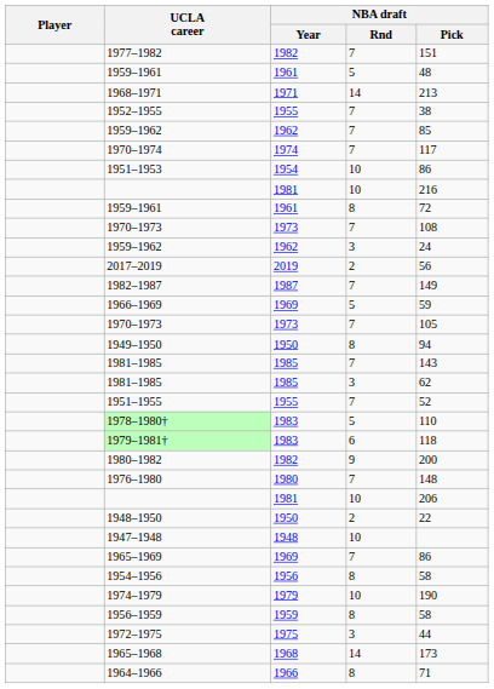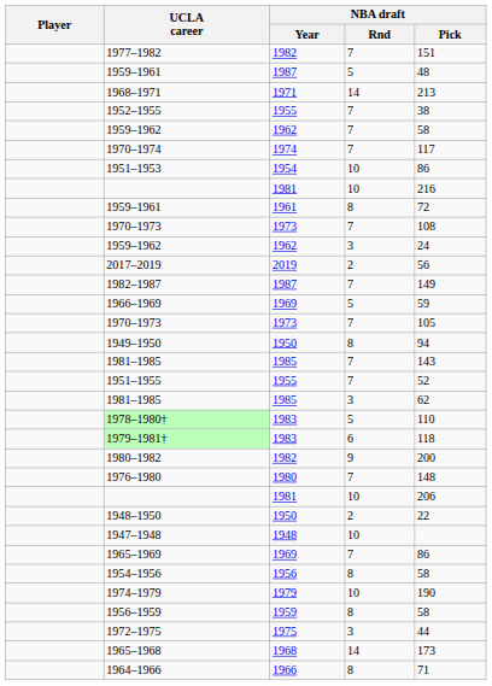1959–1961 / 5 | NBA draft / Year: 1961 -> 1987
1959–1962 / 7 | NBA draft / Pick: 85 -> 58
rows swapped: 1981–1985 / 3 <-> 1951–1955
